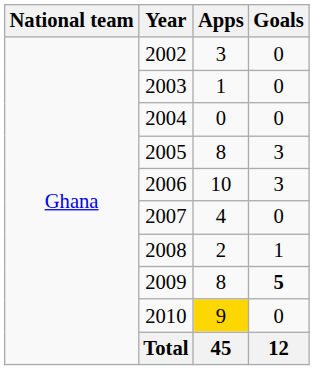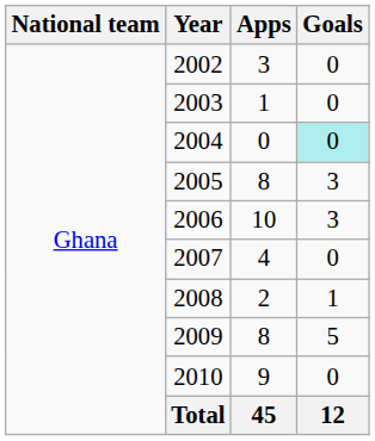2004 | Goals: no background -> paleturquoise background
2009 | Goals: bold -> normal
2010 | Apps: gold background -> no background
